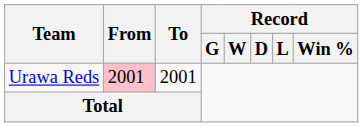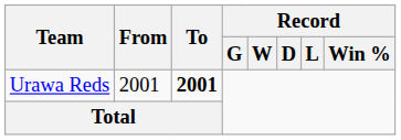Urawa Reds | From: pink background -> no background
Urawa Reds | To: normal -> bold
